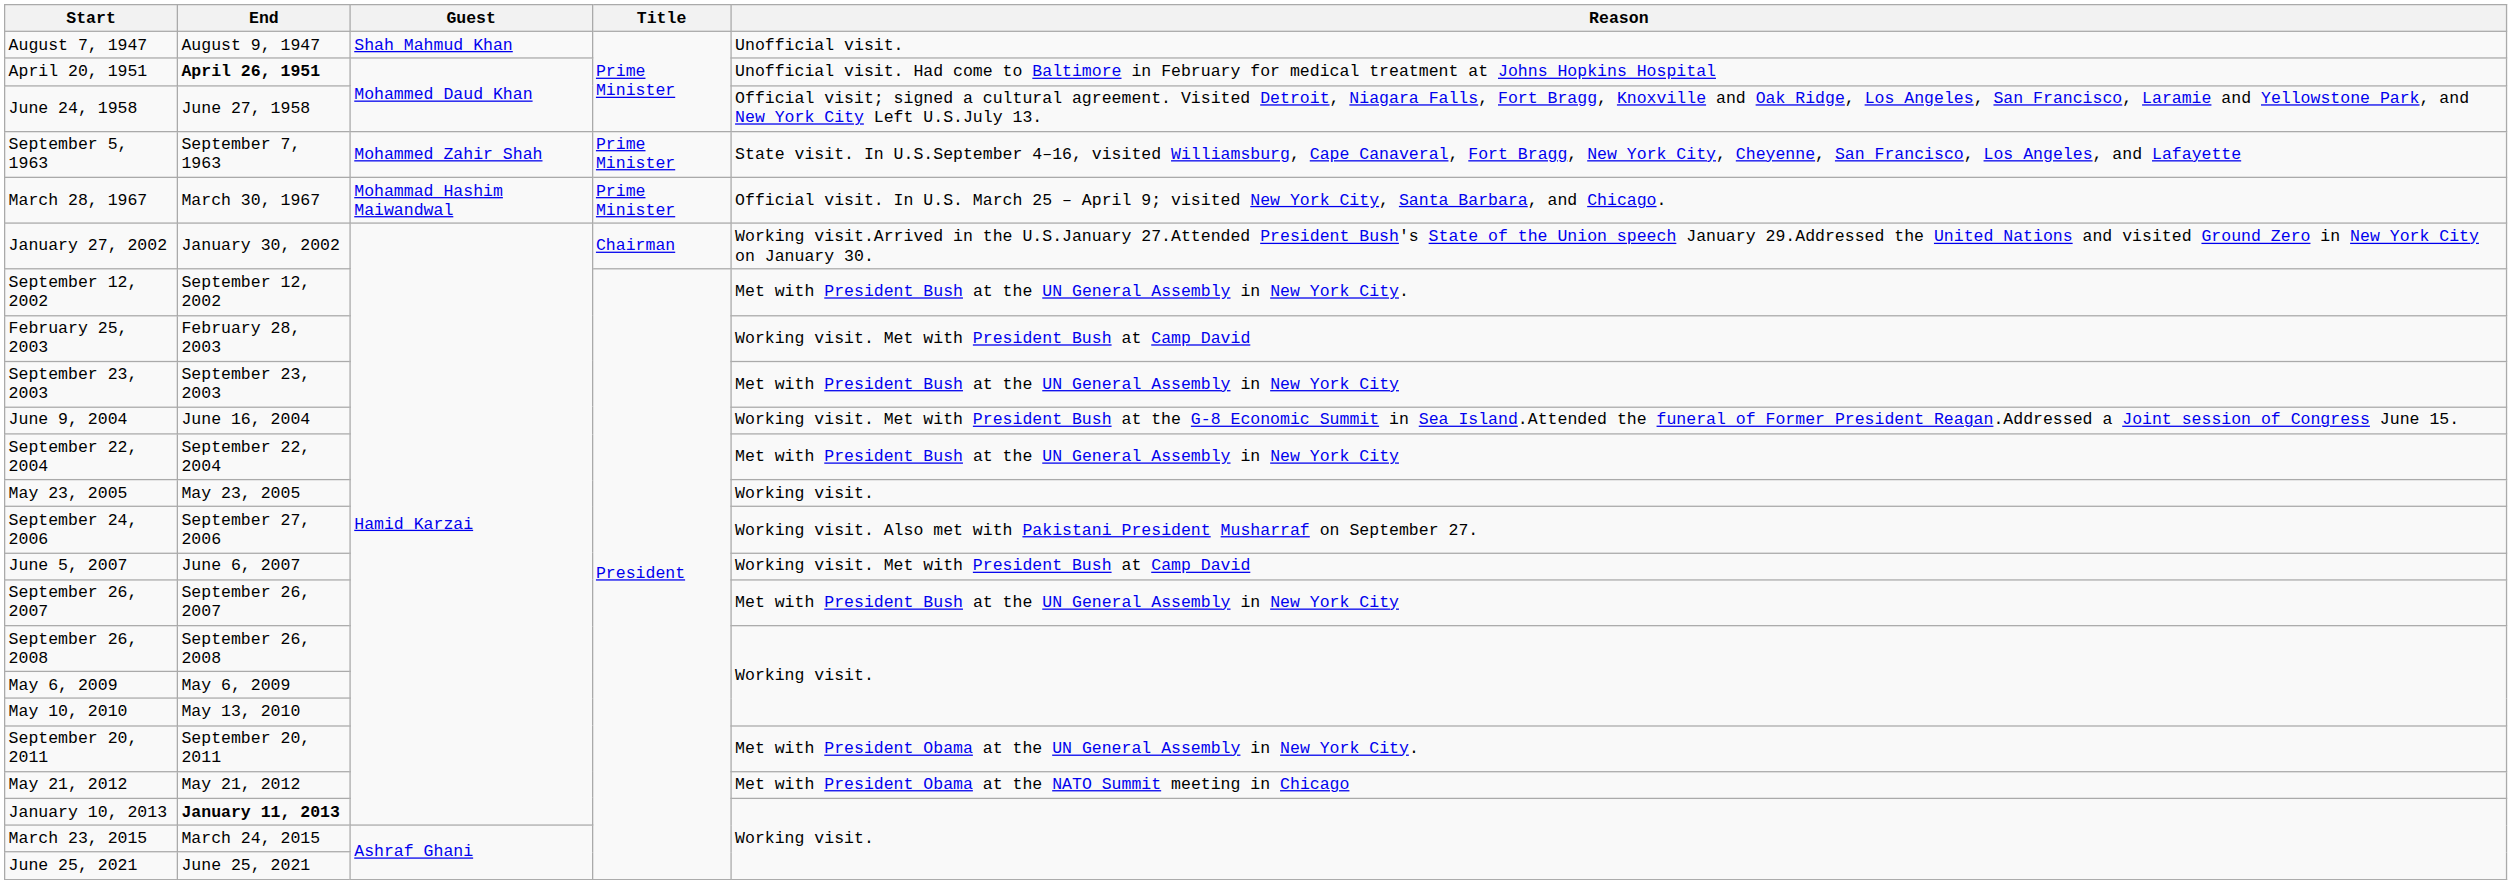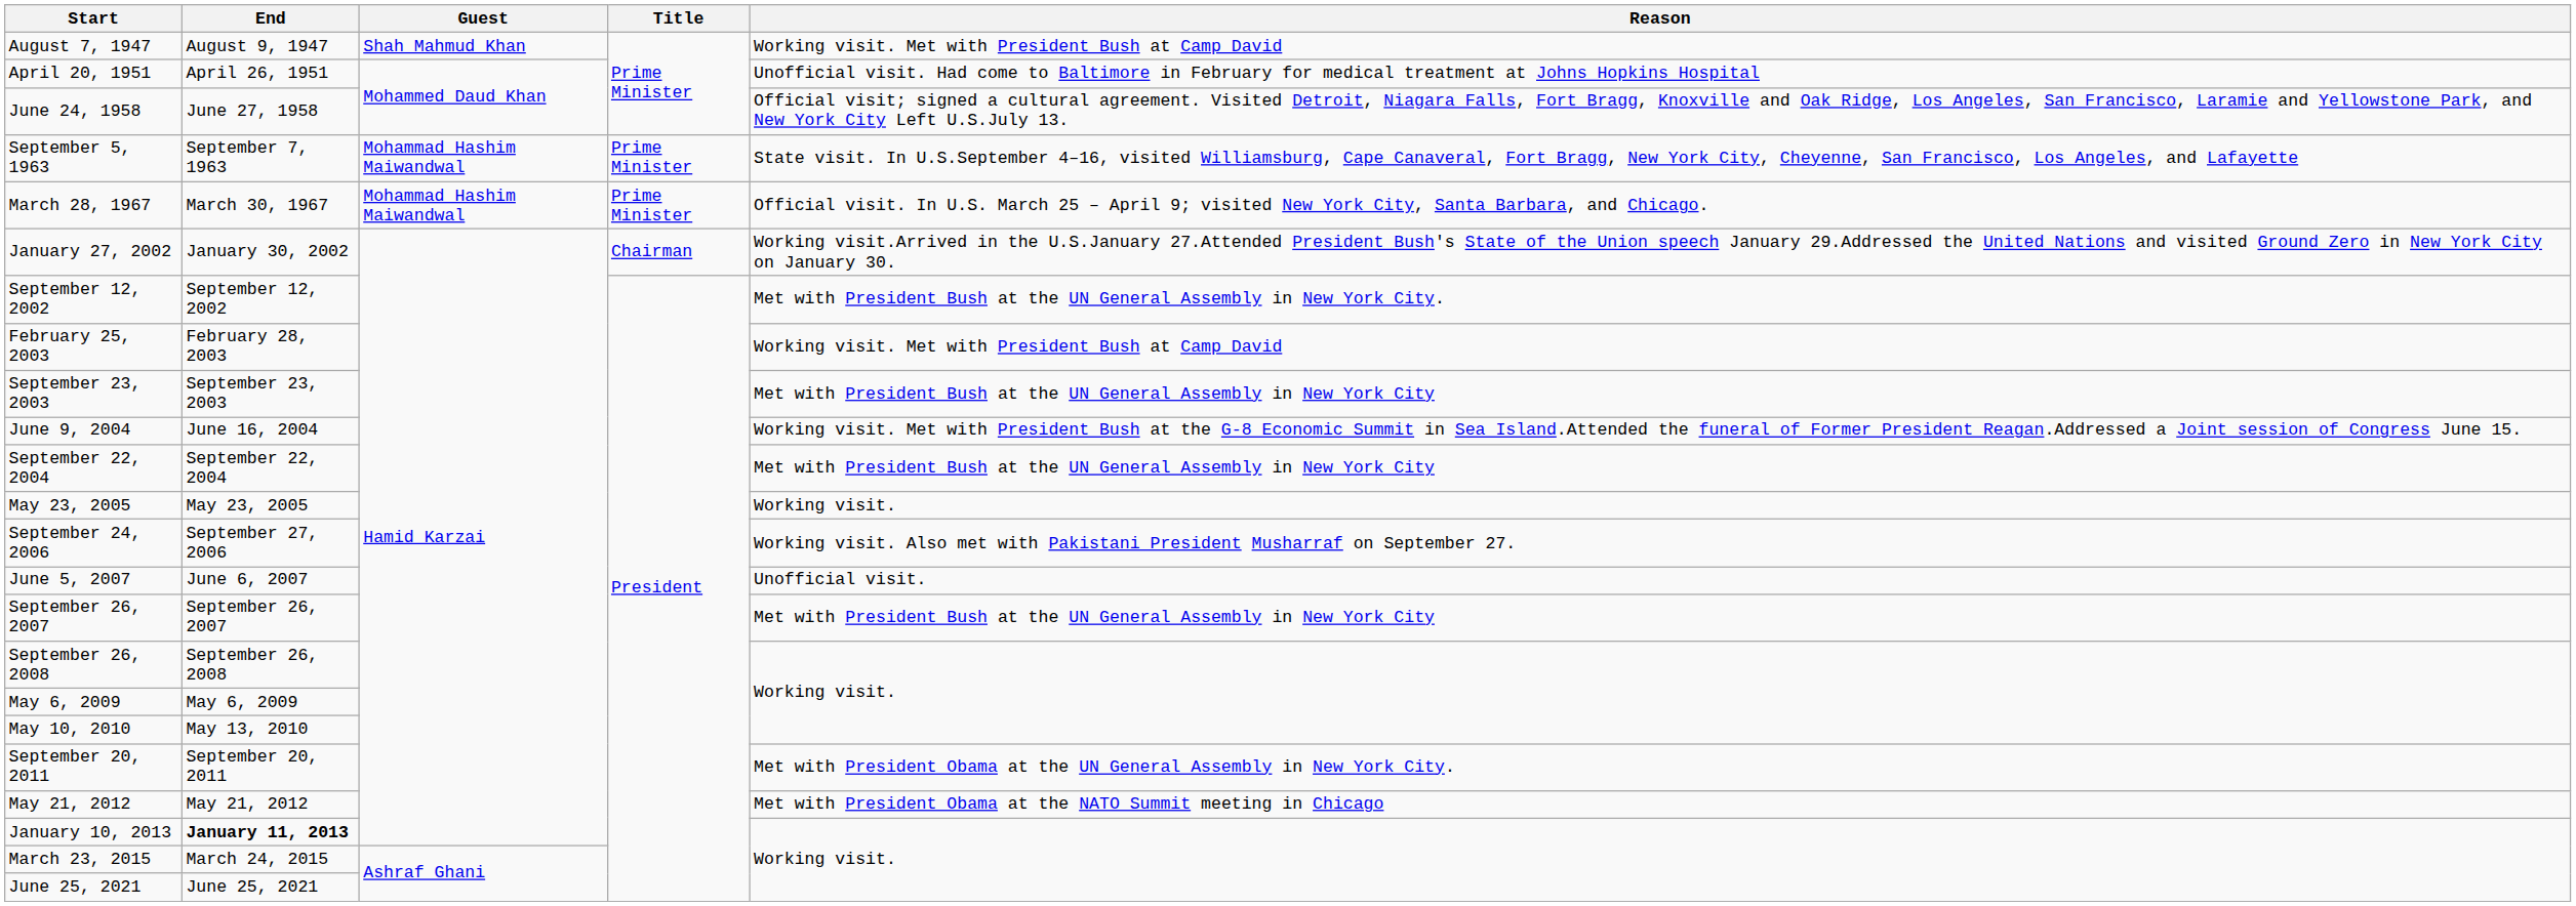August 7, 1947 | Reason: Unofficial visit. -> Working visit. Met with President Bush at Camp David
April 20, 1951 | End: bold -> normal
September 5, 1963 | Guest: Mohammed Zahir Shah -> Mohammad Hashim Maiwandwal
June 5, 2007 | Reason: Working visit. Met with President Bush at Camp David -> Unofficial visit.
